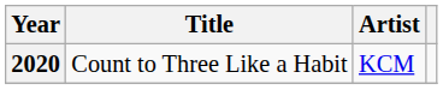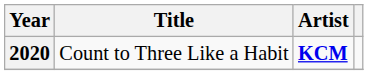2020 | Artist: normal -> bold
